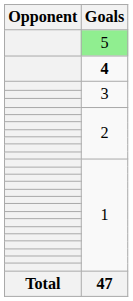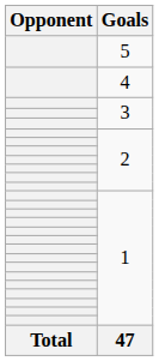row 2 | Goals: lightgreen background -> no background
row 3 | Goals: bold -> normal
